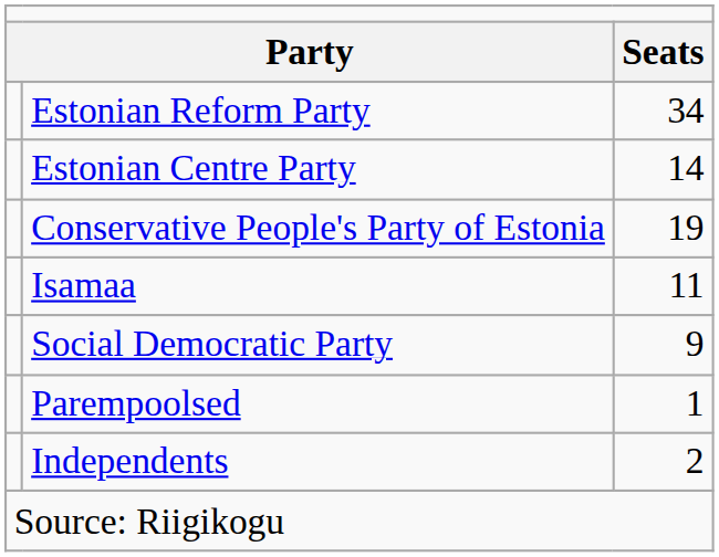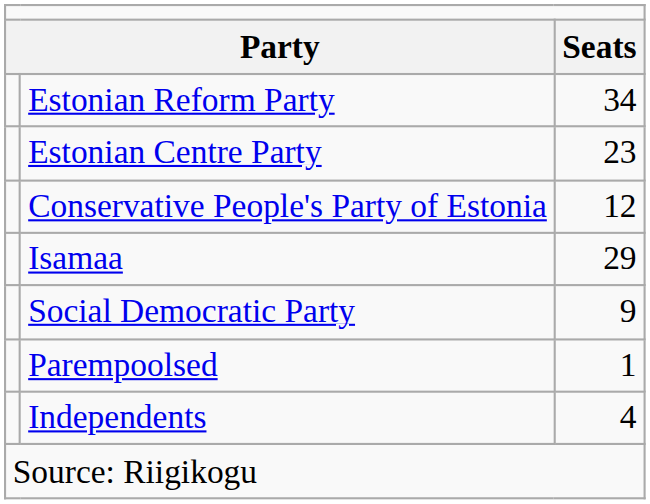Estonian Centre Party | column 3: 14 -> 23
Conservative People's Party of Estonia | column 3: 19 -> 12
Isamaa | column 3: 11 -> 29
Independents | column 3: 2 -> 4
